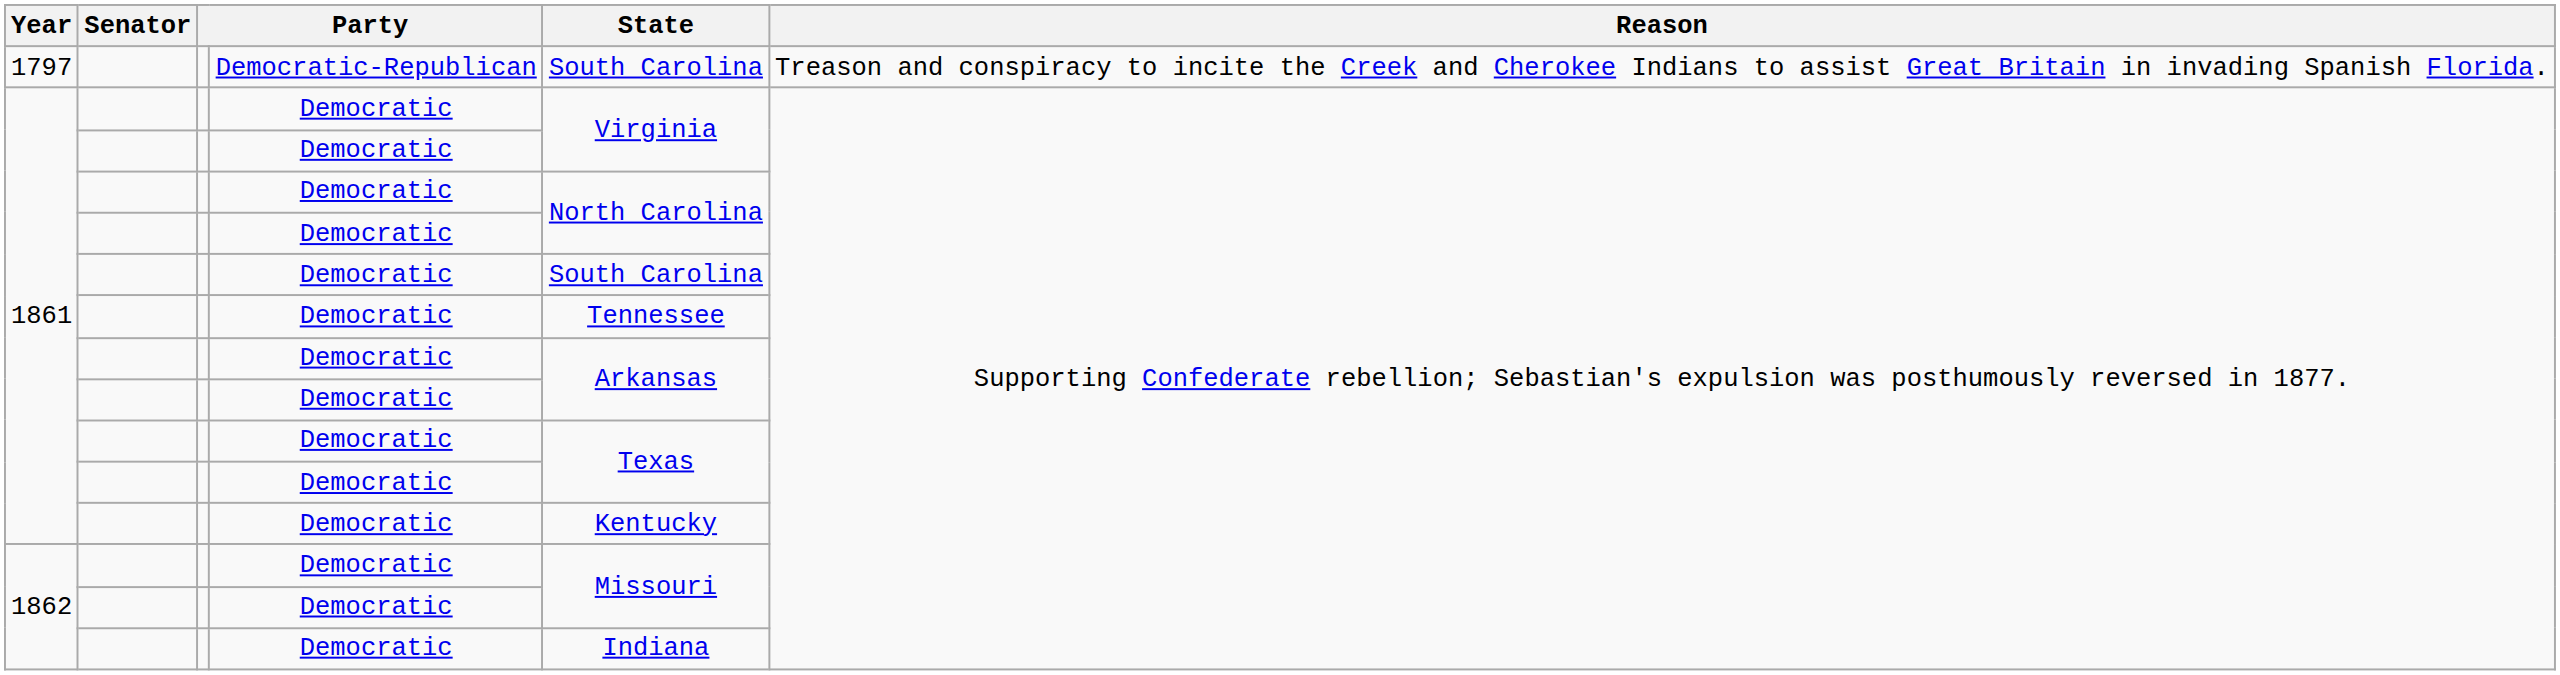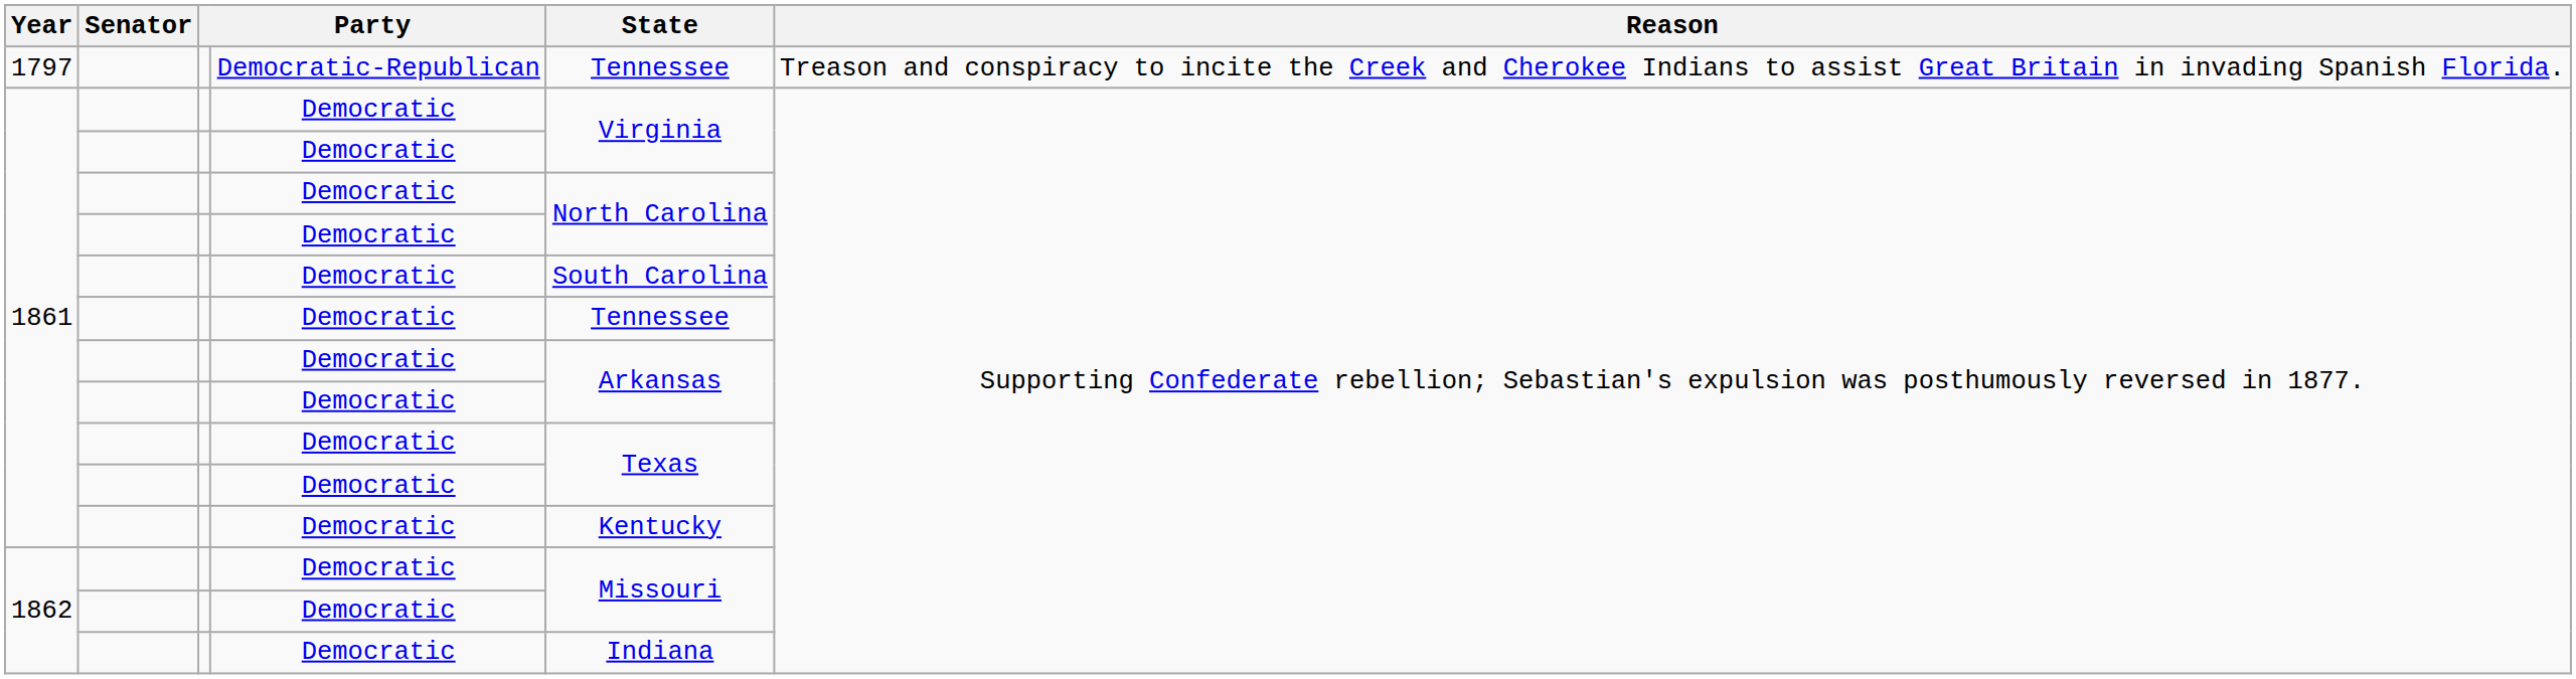1797 | State: South Carolina -> Tennessee
